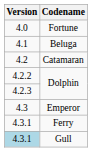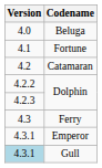row 2 | Codename: Fortune -> Beluga
row 3 | Codename: Beluga -> Fortune
row 7 | Codename: Emperor -> Ferry
row 8 | Codename: Ferry -> Emperor
